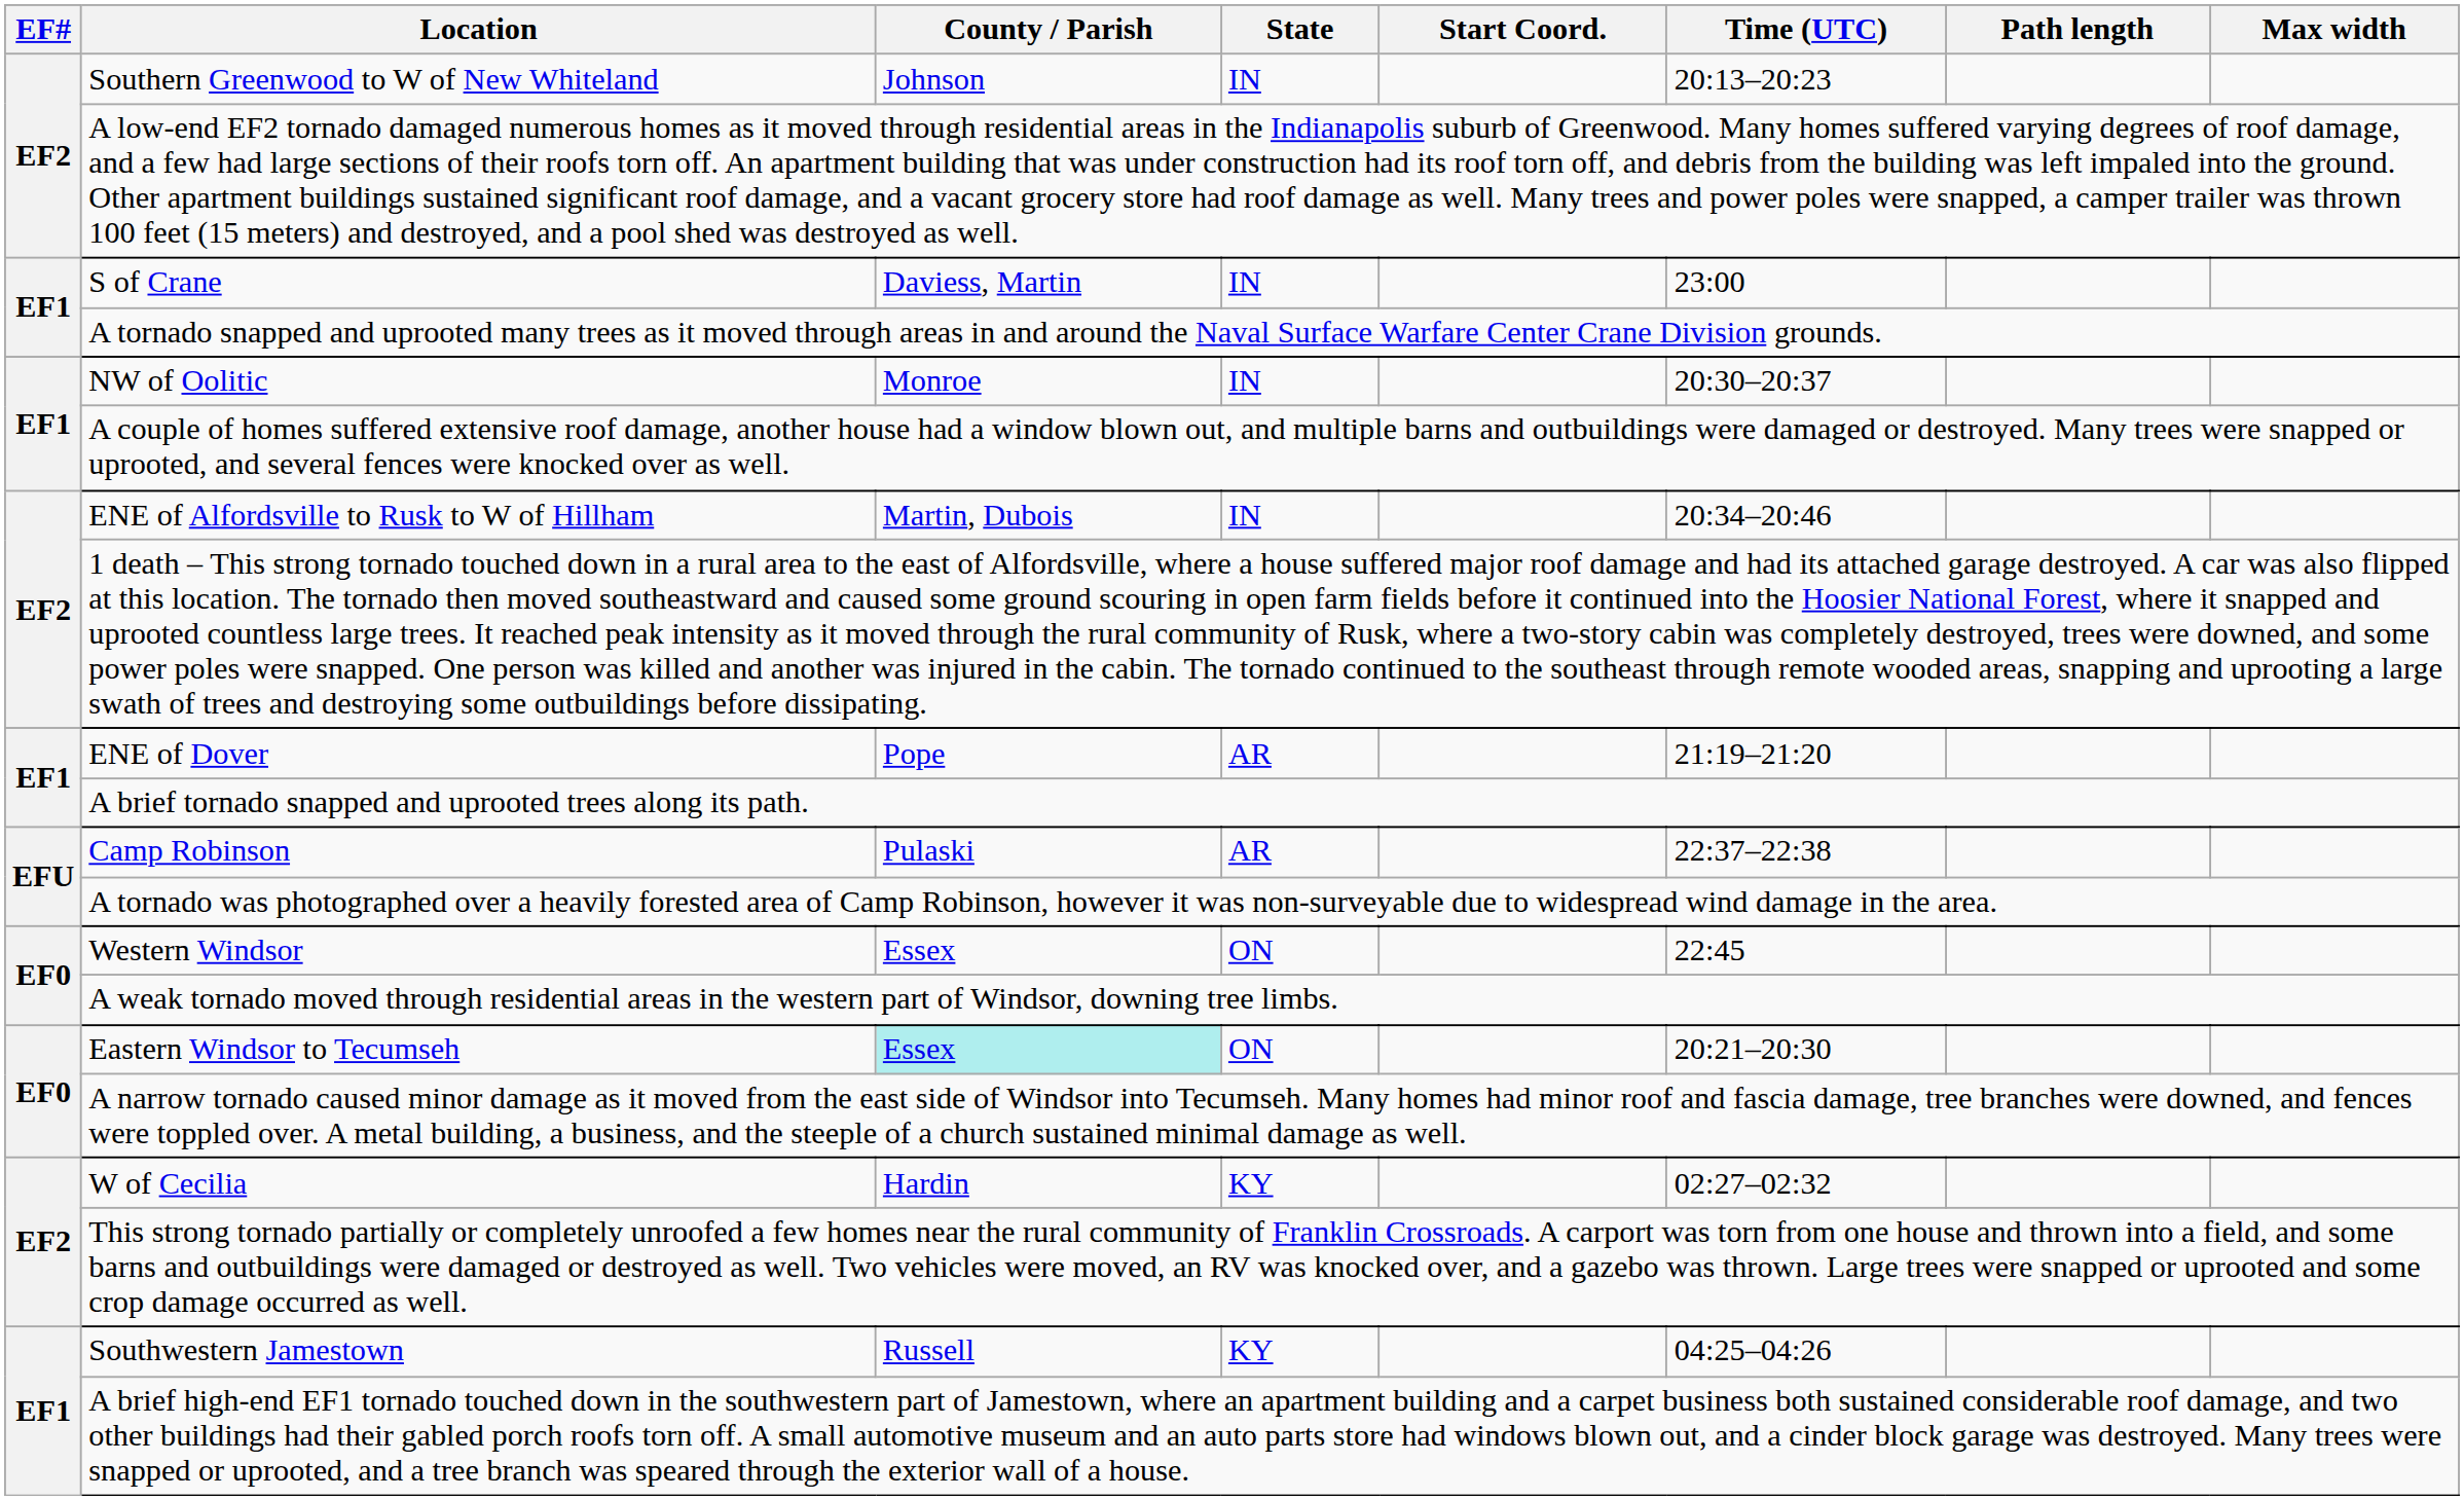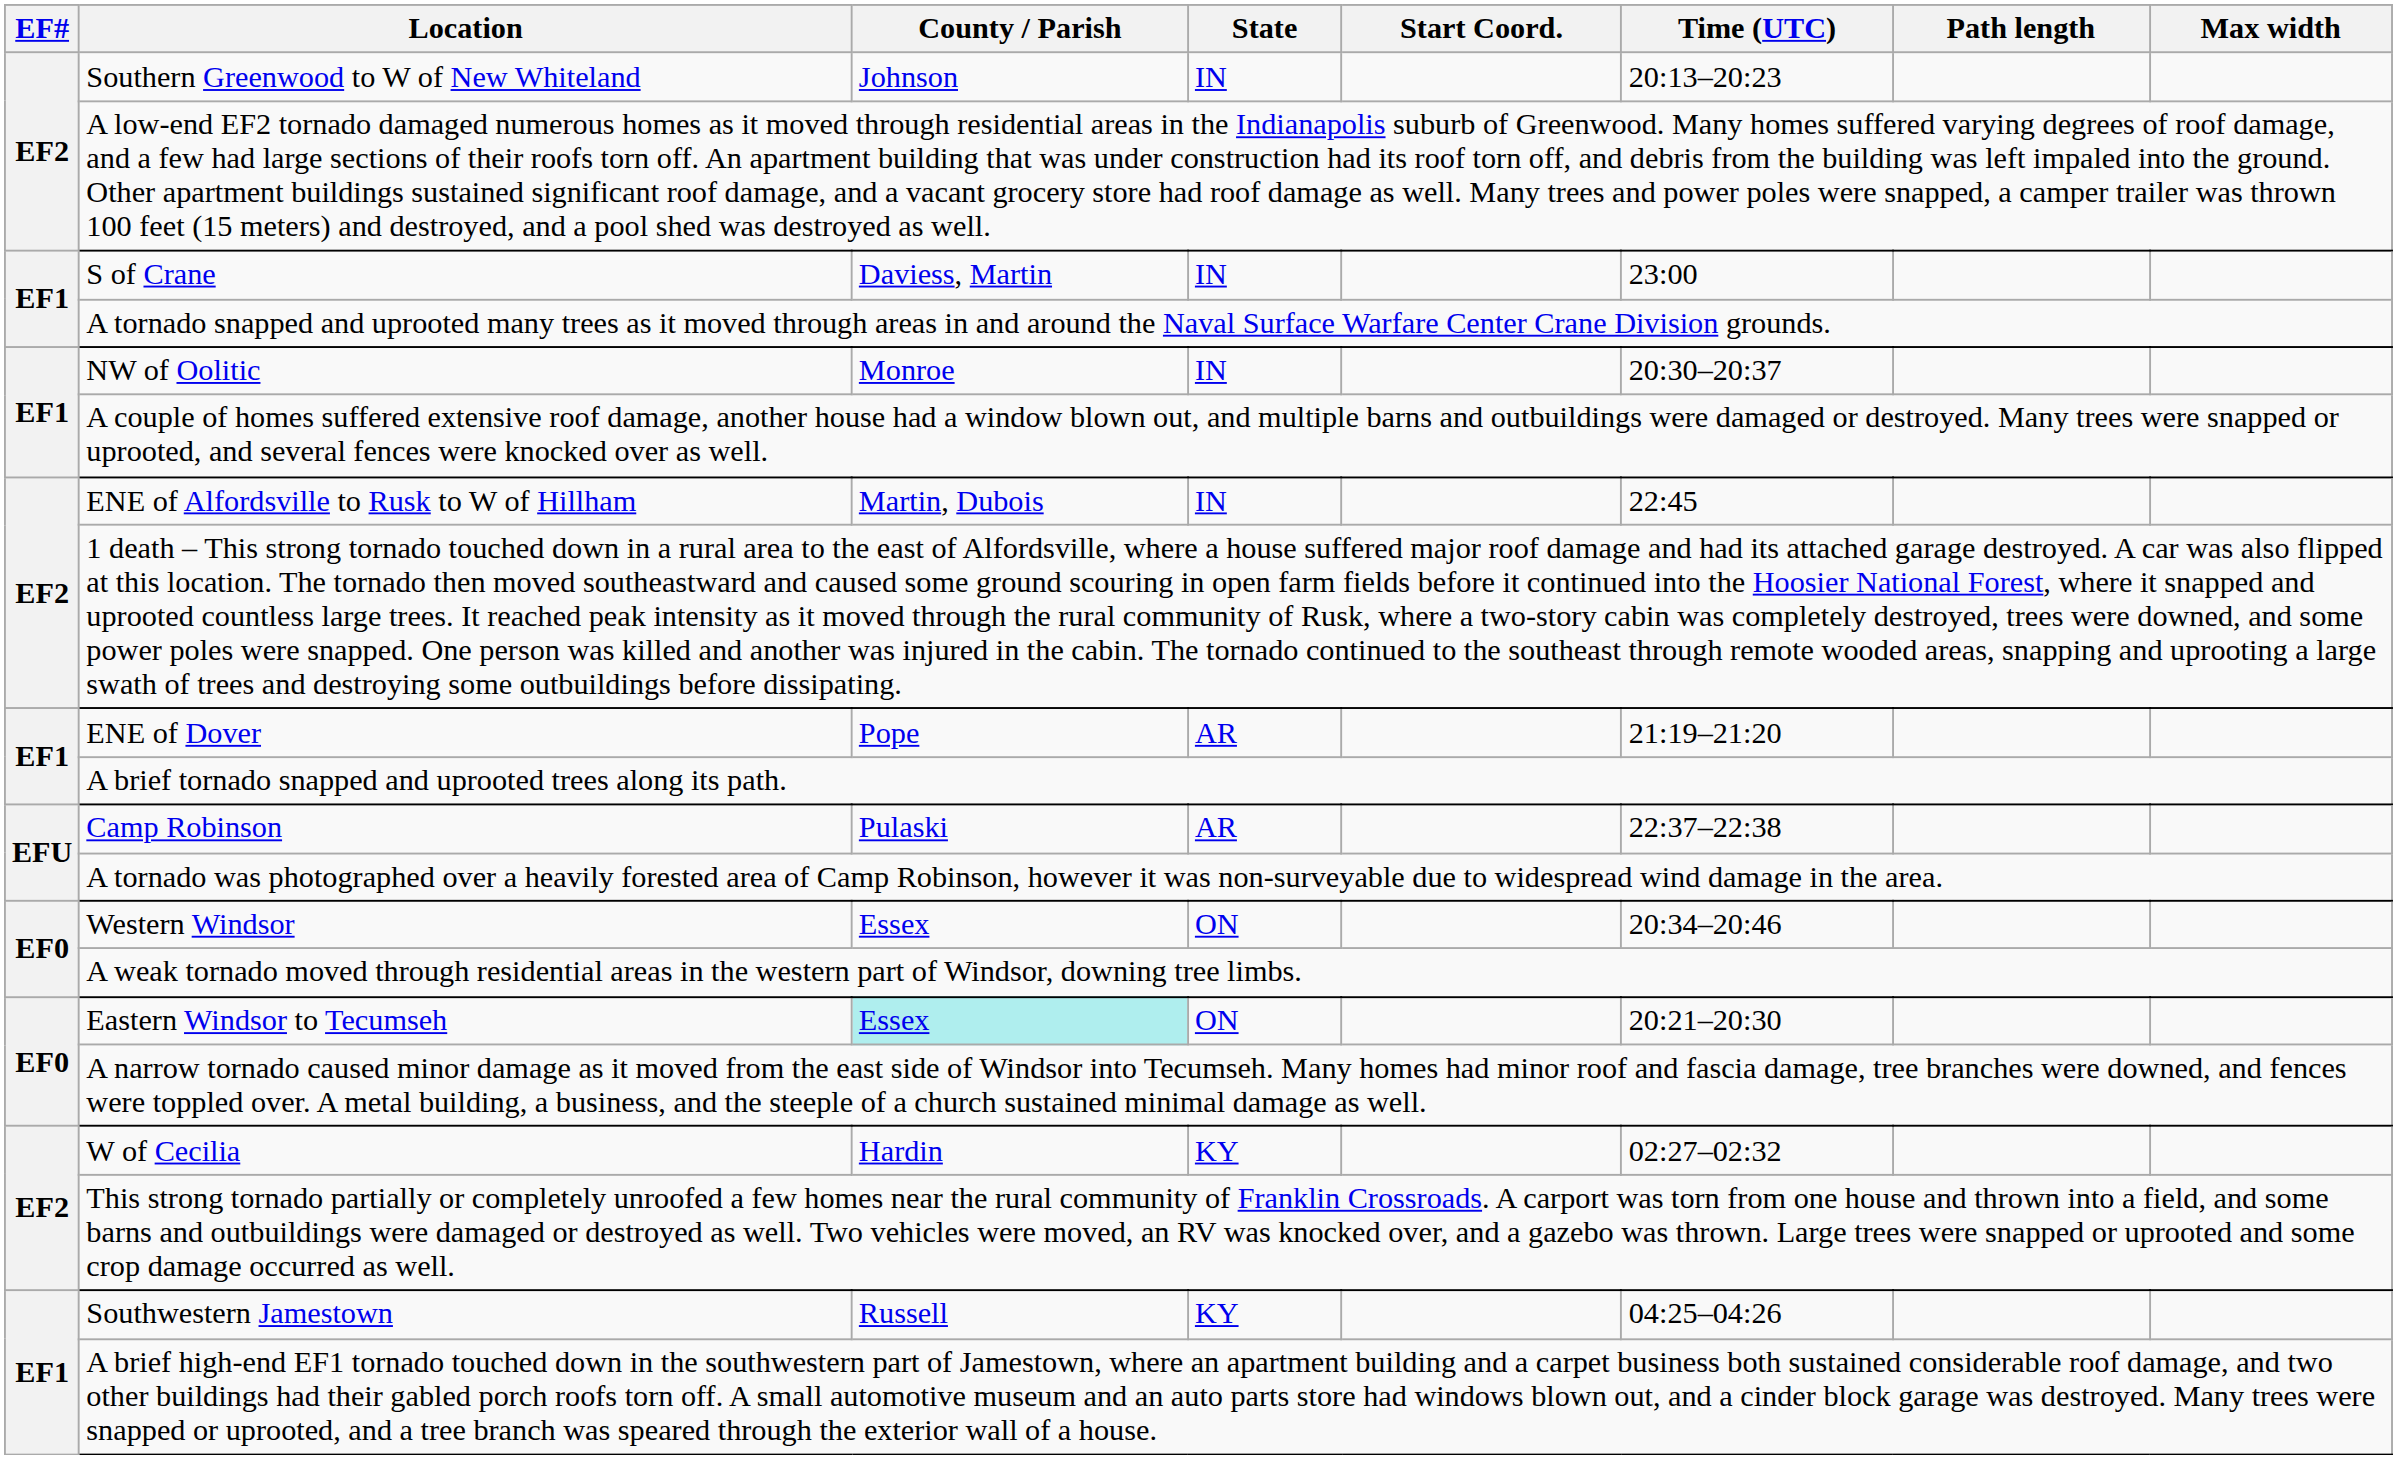ENE of Alfordsville to Rusk to W of Hillham | Time (UTC): 20:34–20:46 -> 22:45
Western Windsor | Time (UTC): 22:45 -> 20:34–20:46
